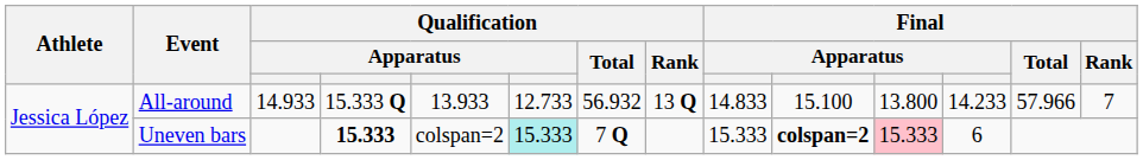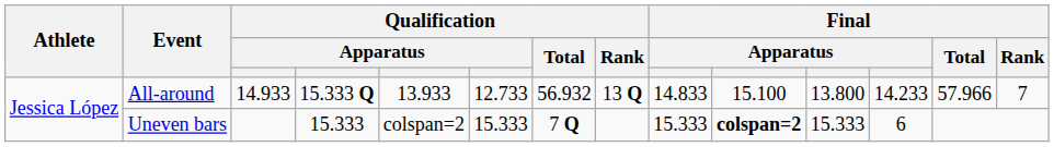Uneven bars | column 4: bold -> normal
Uneven bars | column 6: paleturquoise background -> no background
Uneven bars | column 11: pink background -> no background
